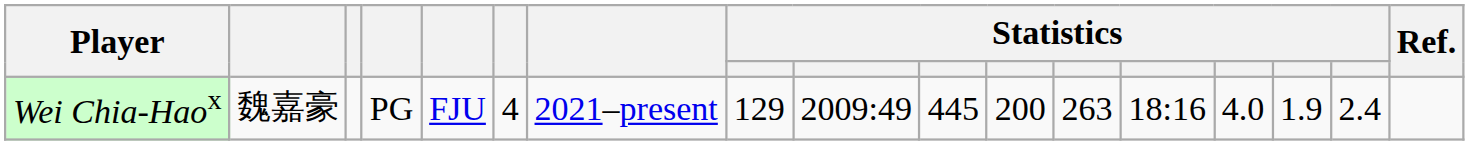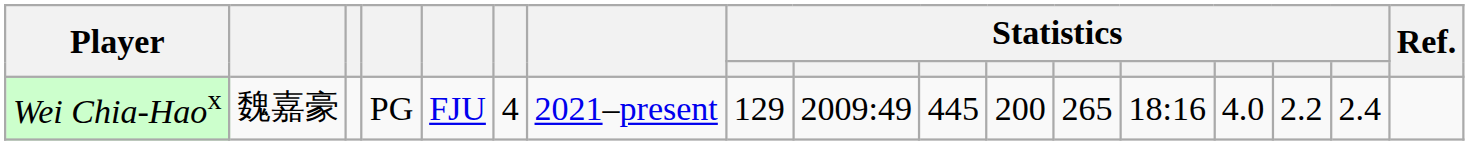Wei Chia-Haox | column 12: 263 -> 265
Wei Chia-Haox | column 15: 1.9 -> 2.2
